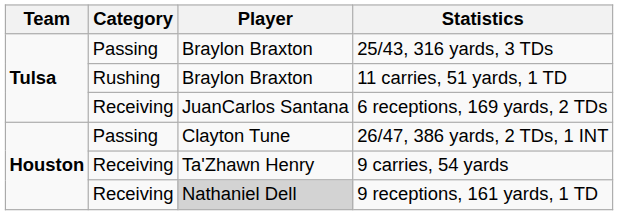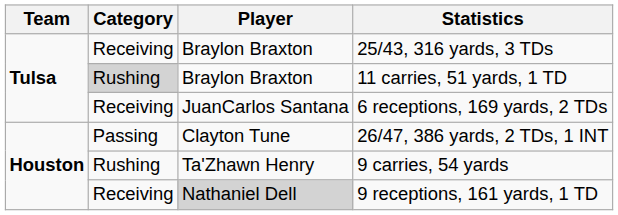25/43, 316 yards, 3 TDs | Category: Passing -> Receiving
11 carries, 51 yards, 1 TD | Category: no background -> lightgrey background
9 carries, 54 yards | Category: Receiving -> Rushing
